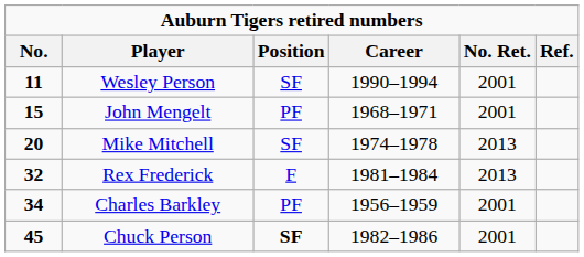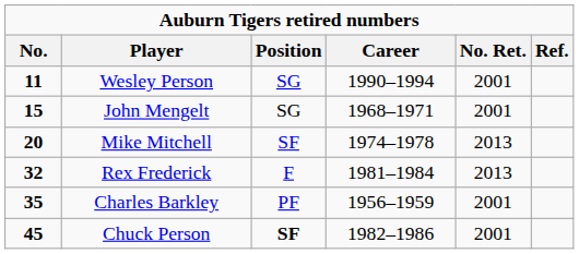Wesley Person | Position: SF -> SG
John Mengelt | Position: PF -> SG
Charles Barkley | No.: 34 -> 35
